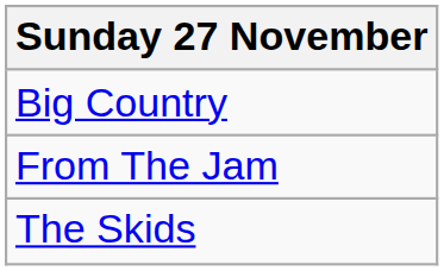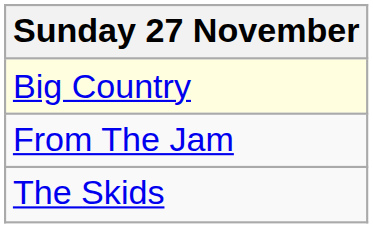row 2 | column 1: no background -> lightyellow background
